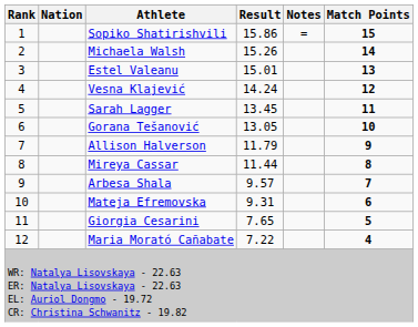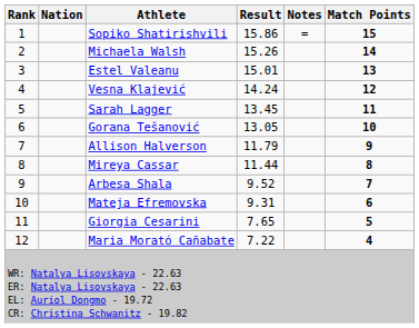Arbesa Shala | Result: 9.57 -> 9.52
